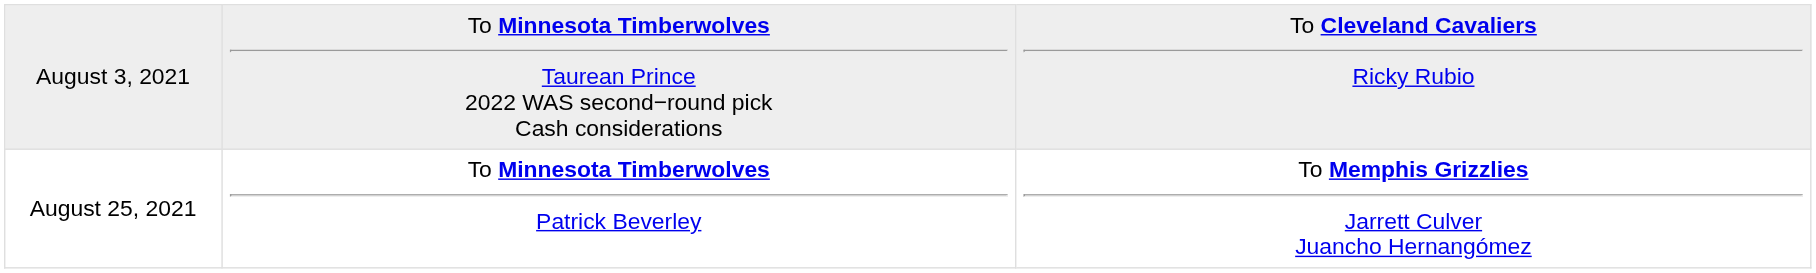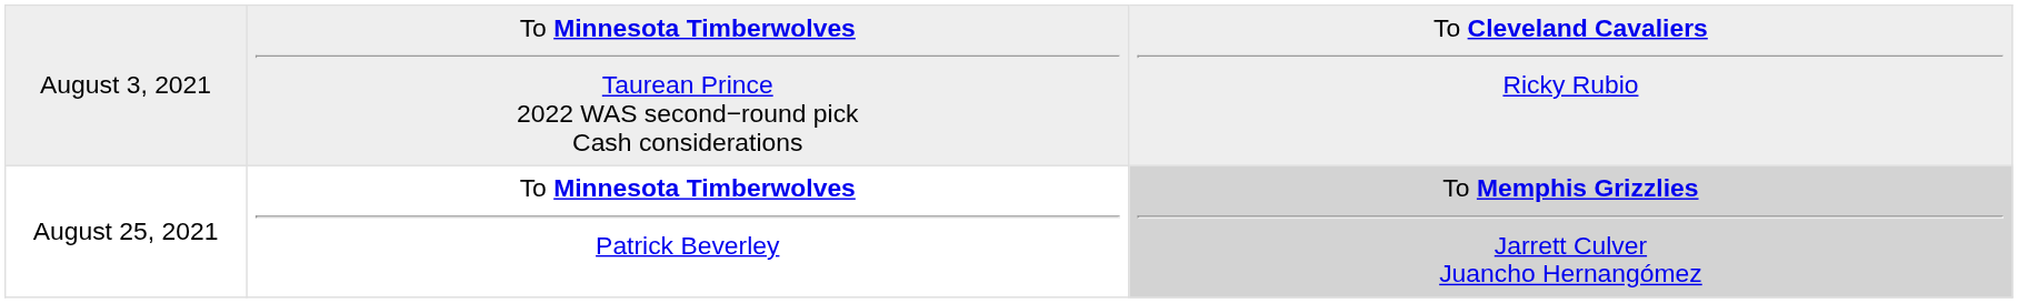August 25, 2021 | column 3: no background -> lightgrey background
